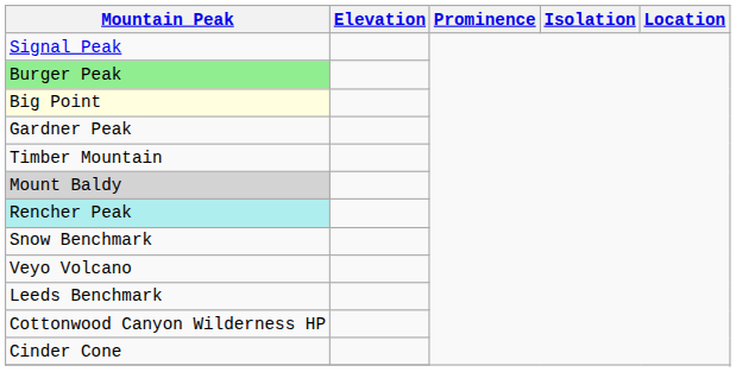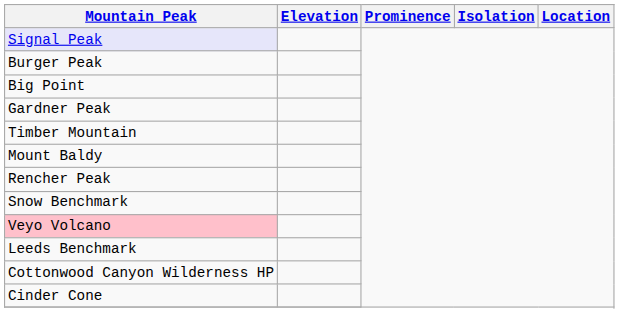Signal Peak | Mountain Peak: no background -> lavender background
Burger Peak | Mountain Peak: lightgreen background -> no background
Big Point | Mountain Peak: lightyellow background -> no background
Mount Baldy | Mountain Peak: lightgrey background -> no background
Rencher Peak | Mountain Peak: paleturquoise background -> no background
Veyo Volcano | Mountain Peak: no background -> pink background
